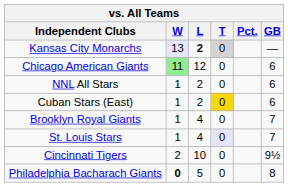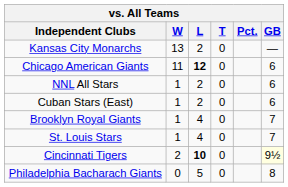Kansas City Monarchs | W: lavender background -> no background
Kansas City Monarchs | L: bold -> normal
Kansas City Monarchs | T: lightgrey background -> no background
Chicago American Giants | W: lightgreen background -> no background
Chicago American Giants | L: normal -> bold
Cuban Stars (East) | T: gold background -> no background
St. Louis Stars | T: lavender background -> no background
Cincinnati Tigers | L: normal -> bold
Cincinnati Tigers | GB: no background -> lightyellow background
Philadelphia Bacharach Giants | W: bold -> normal
